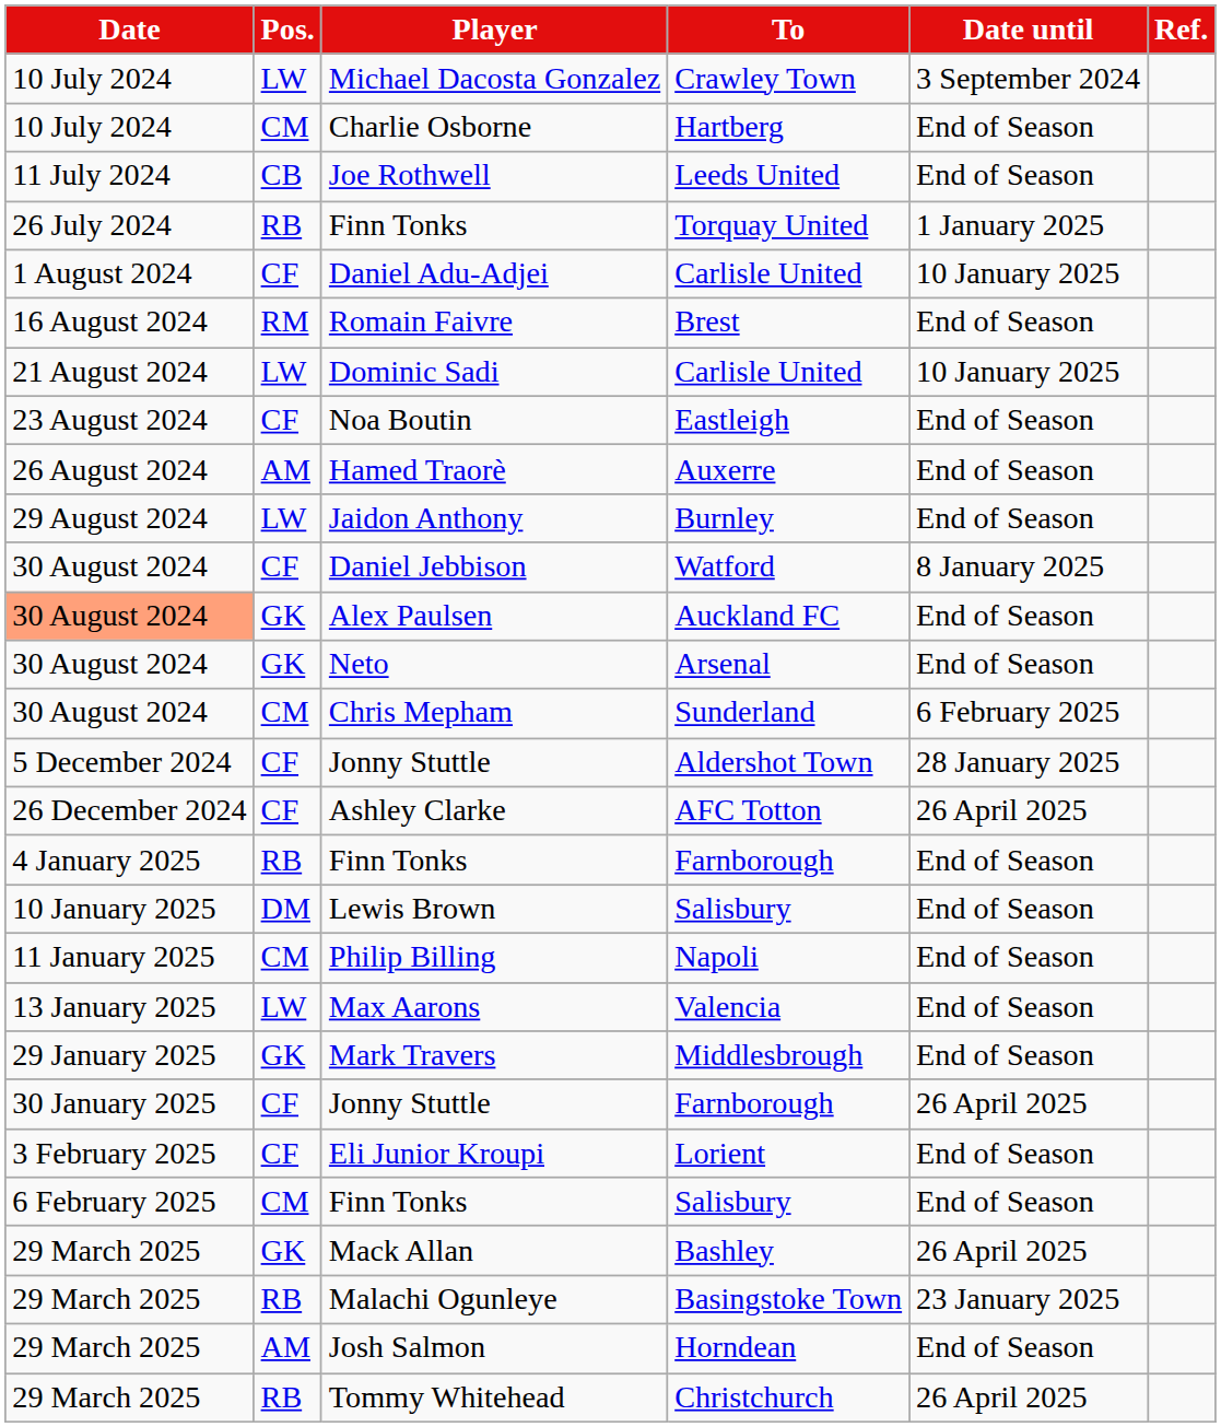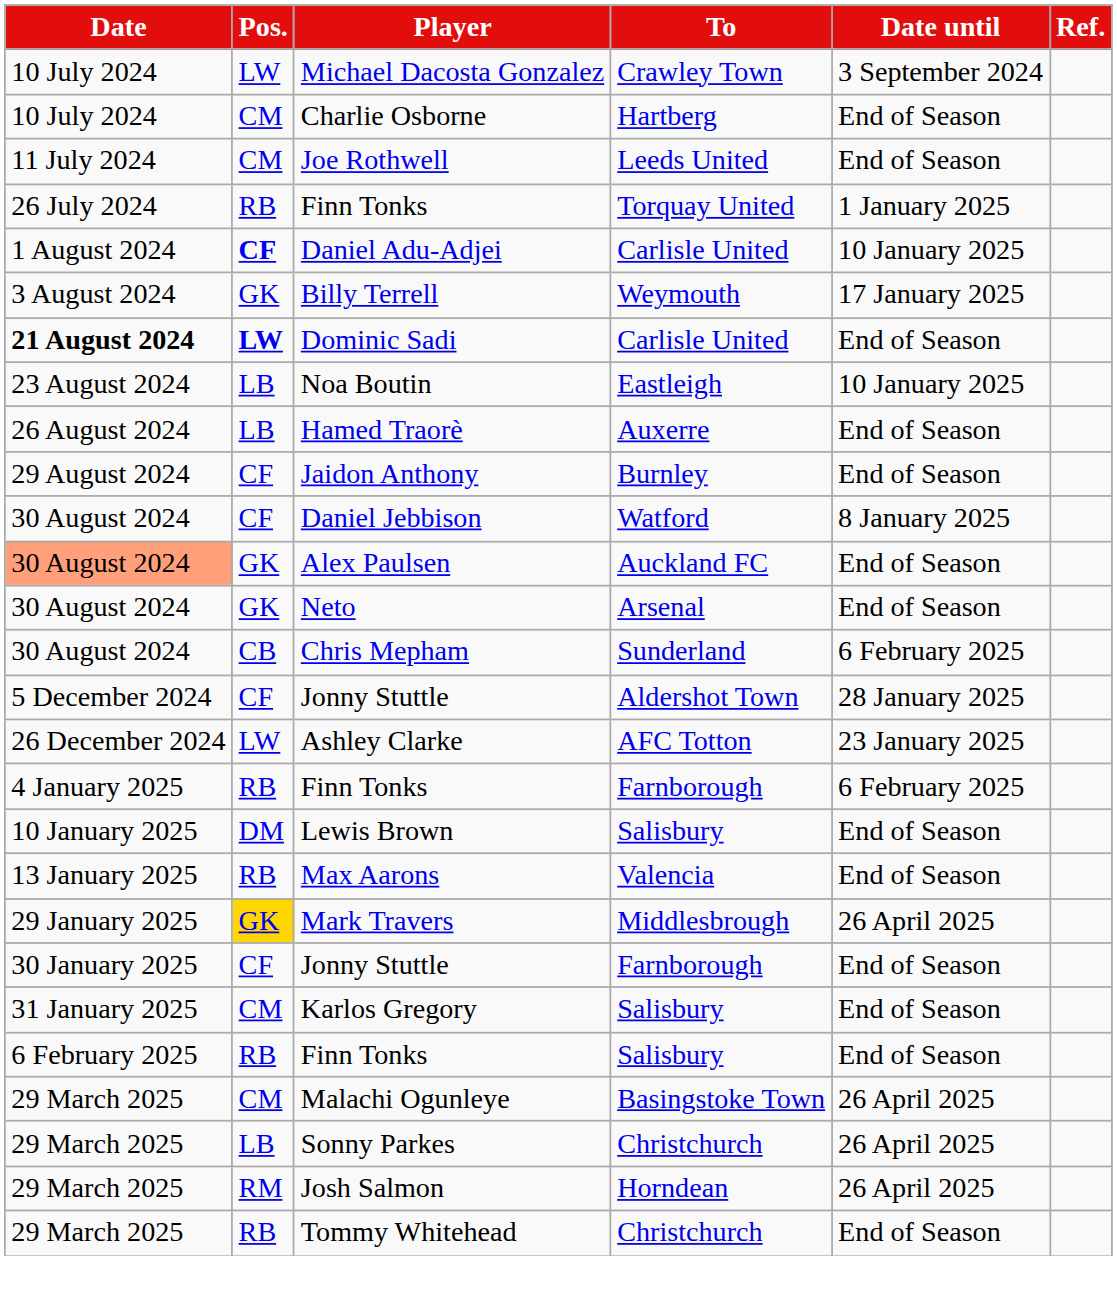Joe Rothwell | Pos.: CB -> CM
Daniel Adu-Adjei | Pos.: normal -> bold
+ row: 3 August 2024 | GK | Billy Terrell | Weymouth | 17 January 2025
- row: 16 August 2024 | RM | Romain Faivre | Brest | End of Season
Dominic Sadi | Date: normal -> bold
Dominic Sadi | Pos.: normal -> bold
Dominic Sadi | Date until: 10 January 2025 -> End of Season
Noa Boutin | Pos.: CF -> LB
Noa Boutin | Date until: End of Season -> 10 January 2025
Hamed Traorè | Pos.: AM -> LB
Jaidon Anthony | Pos.: LW -> CF
Chris Mepham | Pos.: CM -> CB
Ashley Clarke | Pos.: CF -> LW
Ashley Clarke | Date until: 26 April 2025 -> 23 January 2025
Finn Tonks / Farnborough | Date until: End of Season -> 6 February 2025
- row: 11 January 2025 | CM | Philip Billing | Napoli | End of Season
Max Aarons | Pos.: LW -> RB
Mark Travers | Pos.: no background -> gold background
Mark Travers | Date until: End of Season -> 26 April 2025
Jonny Stuttle / Farnborough | Date until: 26 April 2025 -> End of Season
+ row: 31 January 2025 | CM | Karlos Gregory | Salisbury | End of Season
- row: 3 February 2025 | CF | Eli Junior Kroupi | Lorient | End of Season
Finn Tonks / Salisbury | Pos.: CM -> RB
- row: 29 March 2025 | GK | Mack Allan | Bashley | 26 April 2025
Malachi Ogunleye | Pos.: RB -> CM
Malachi Ogunleye | Date until: 23 January 2025 -> 26 April 2025
+ row: 29 March 2025 | LB | Sonny Parkes | Christchurch | 26 April 2025
Josh Salmon | Pos.: AM -> RM
Josh Salmon | Date until: End of Season -> 26 April 2025
Tommy Whitehead | Date until: 26 April 2025 -> End of Season
